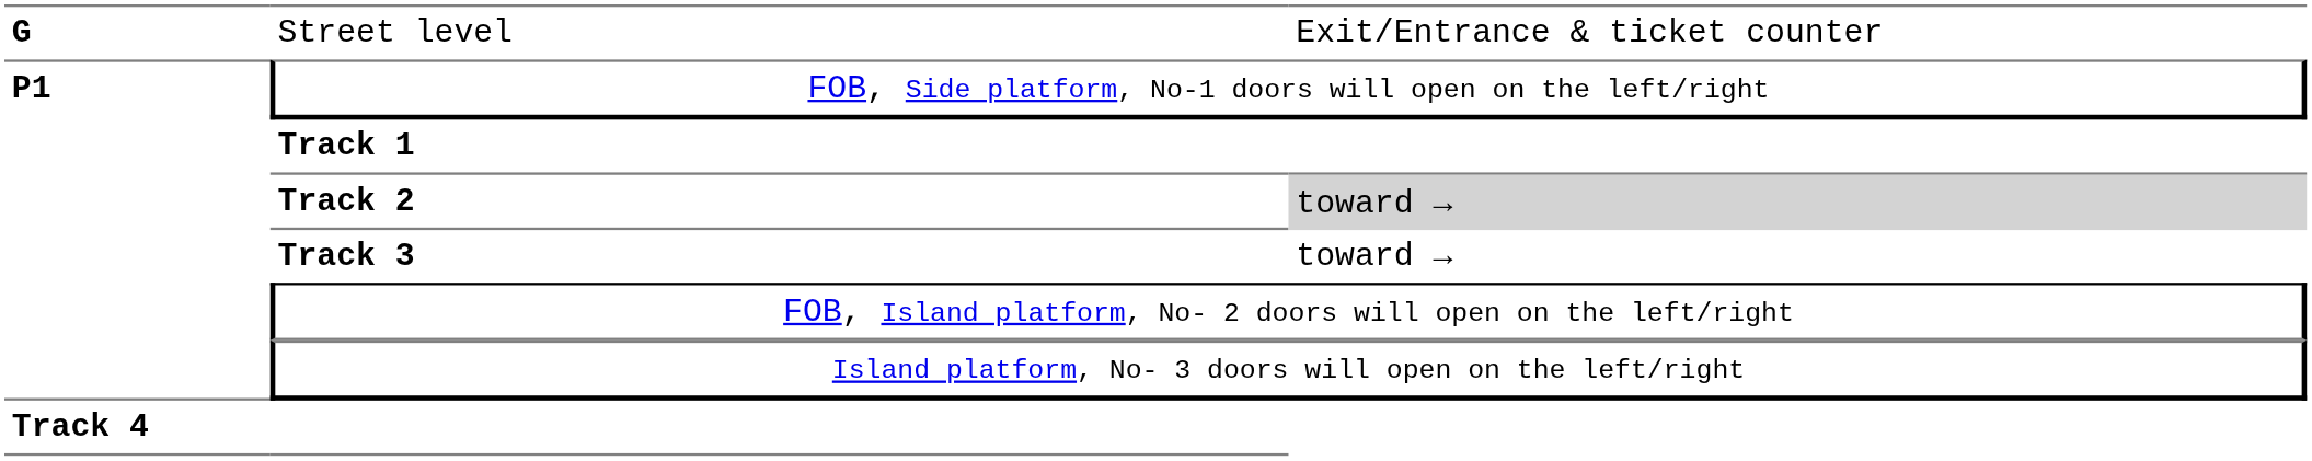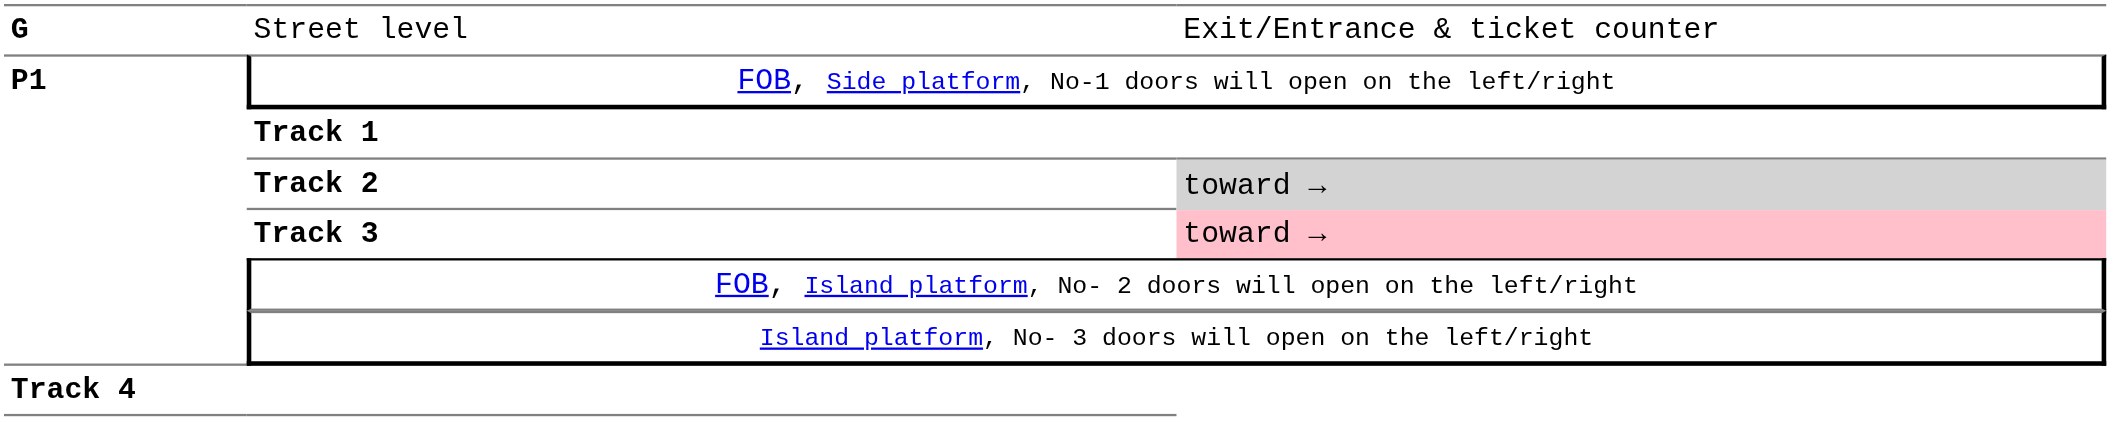Track 3 | column 3: no background -> pink background
